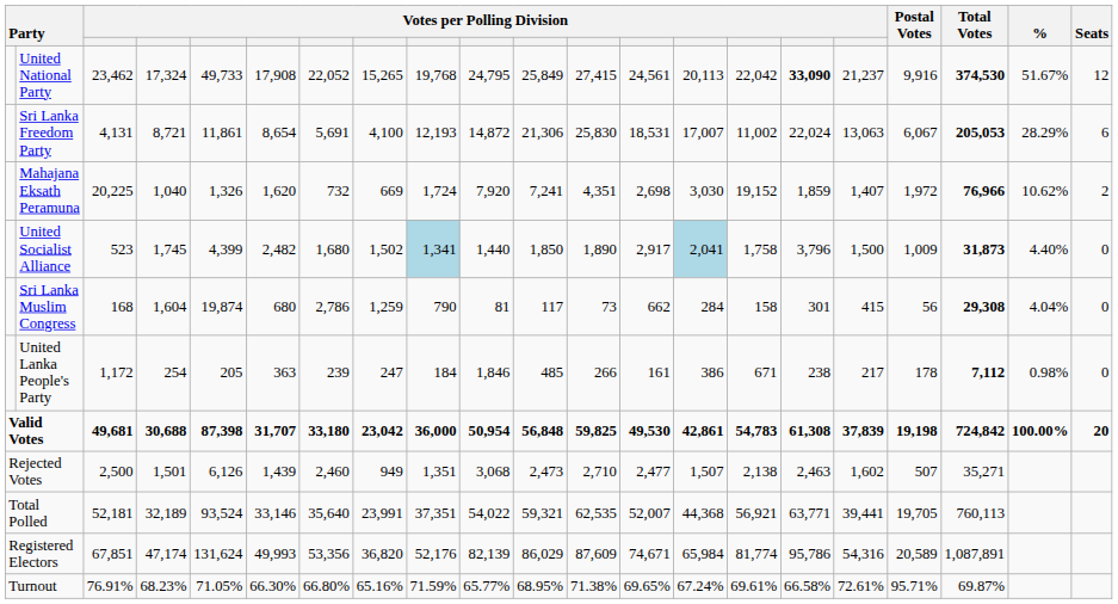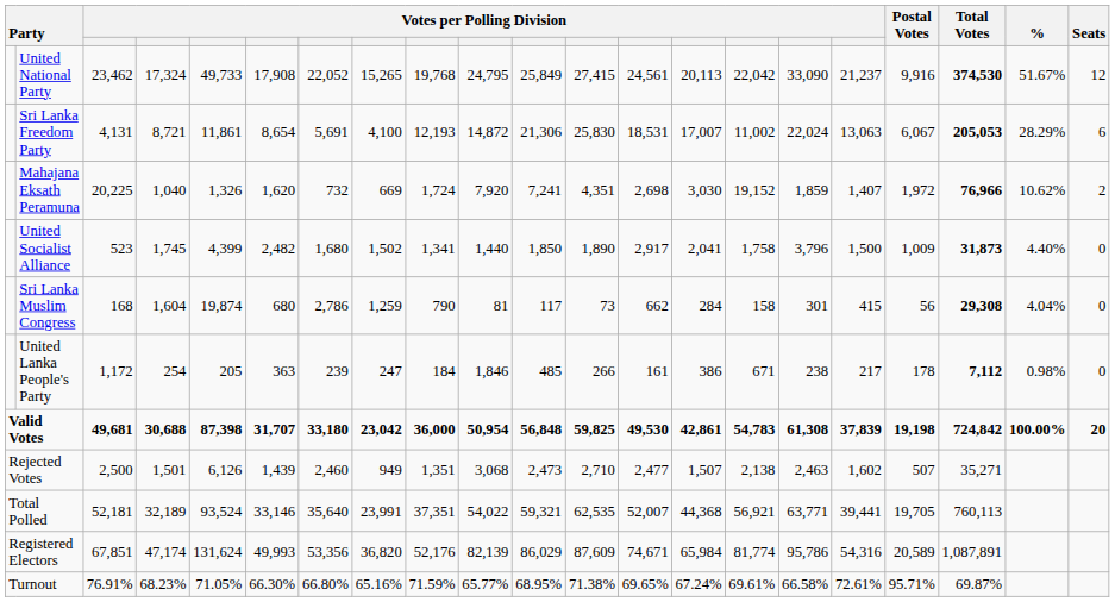United National Party | column 16: bold -> normal
United Socialist Alliance | column 9: lightblue background -> no background
United Socialist Alliance | column 14: lightblue background -> no background
